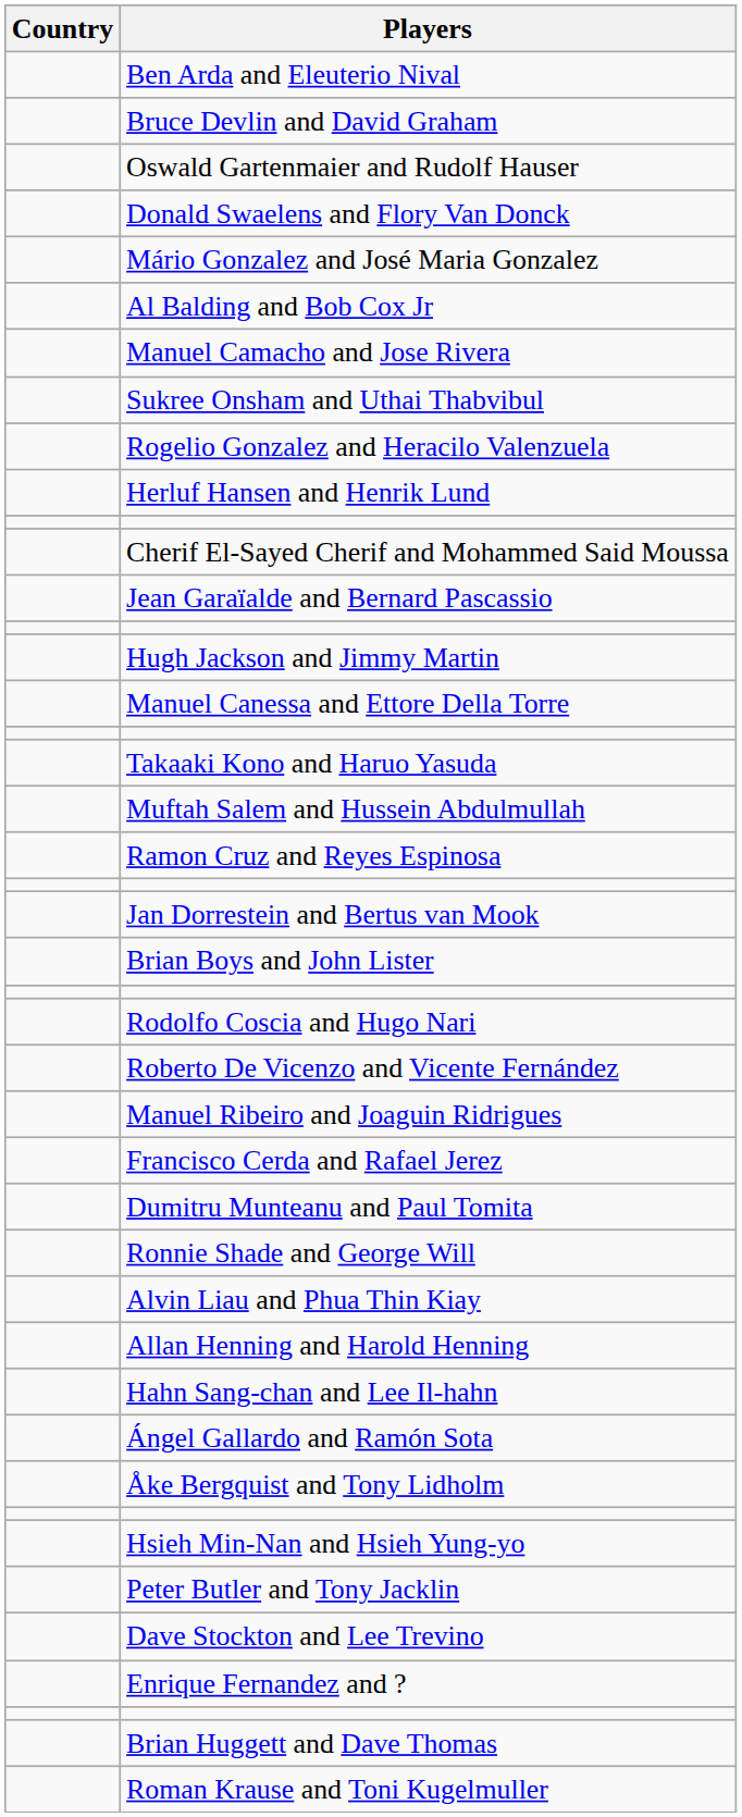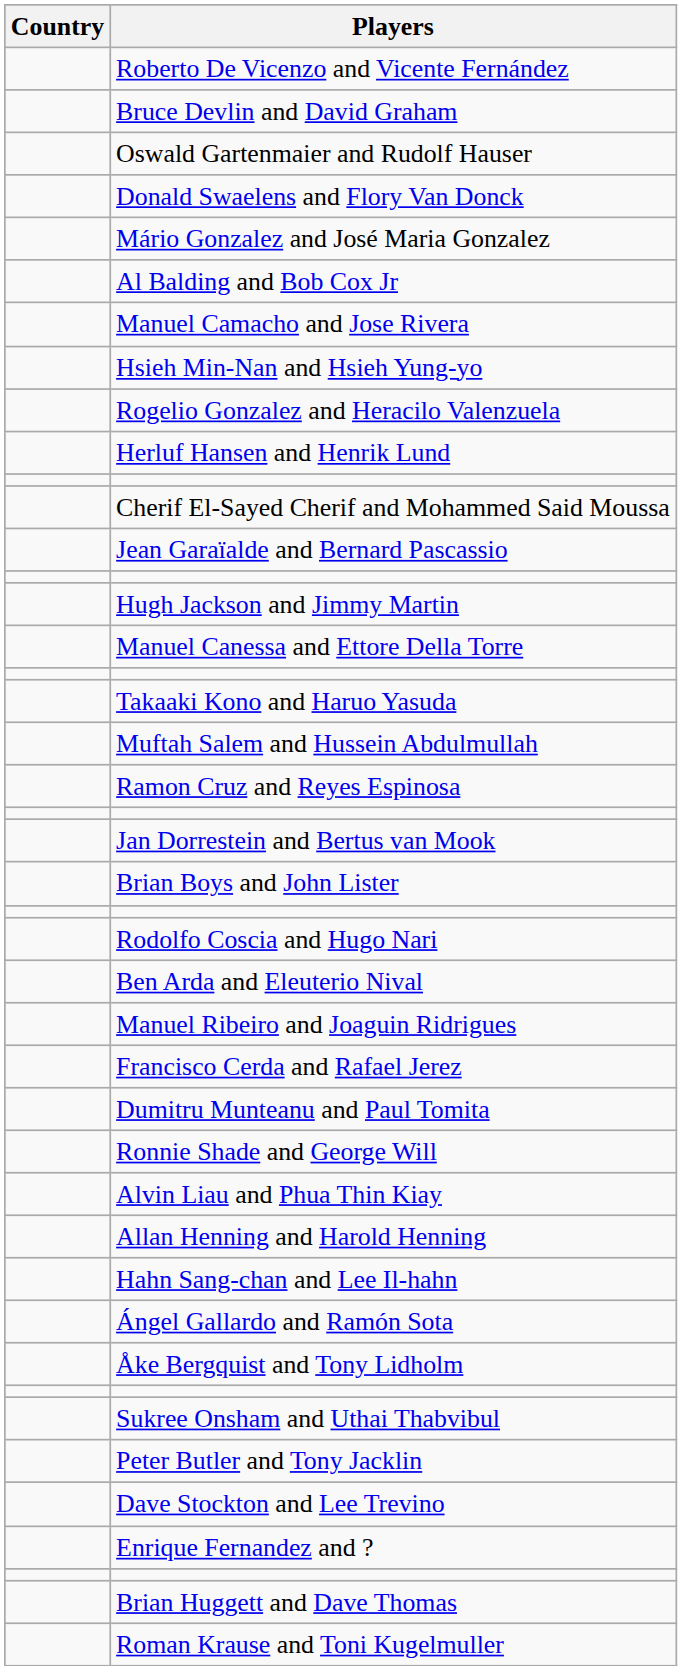row 2 | Players: Ben Arda and Eleuterio Nival -> Roberto De Vicenzo and Vicente Fernández
row 9 | Players: Sukree Onsham and Uthai Thabvibul -> Hsieh Min-Nan and Hsieh Yung-yo
row 27 | Players: Roberto De Vicenzo and Vicente Fernández -> Ben Arda and Eleuterio Nival
row 38 | Players: Hsieh Min-Nan and Hsieh Yung-yo -> Sukree Onsham and Uthai Thabvibul
